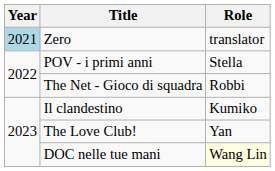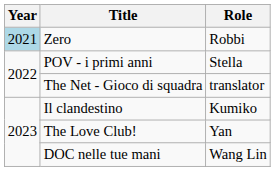Zero | Role: translator -> Robbi
The Net - Gioco di squadra | Role: Robbi -> translator
DOC nelle tue mani | Role: lightyellow background -> no background
